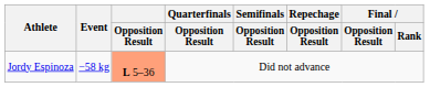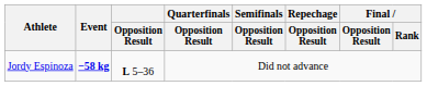Jordy Espinoza | Event: normal -> bold
Jordy Espinoza | Opposition Result: lightsalmon background -> no background
